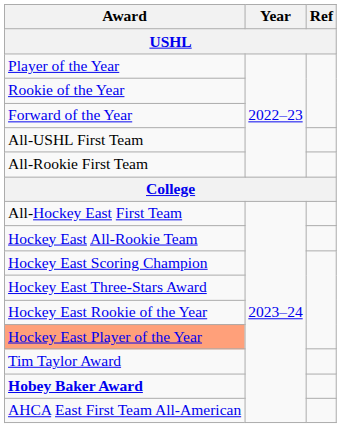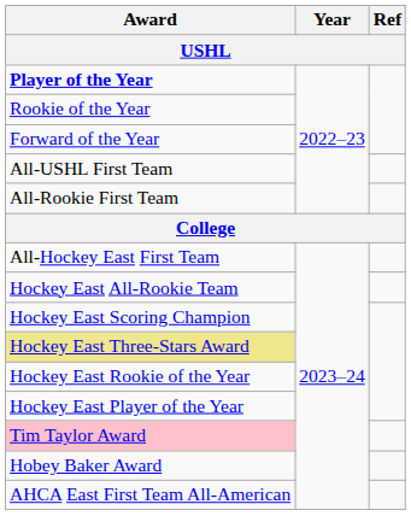Player of the Year | Award: normal -> bold
Hockey East Three-Stars Award | Award: no background -> khaki background
Hockey East Player of the Year | Award: lightsalmon background -> no background
Tim Taylor Award | Award: no background -> pink background
Hobey Baker Award | Award: bold -> normal
